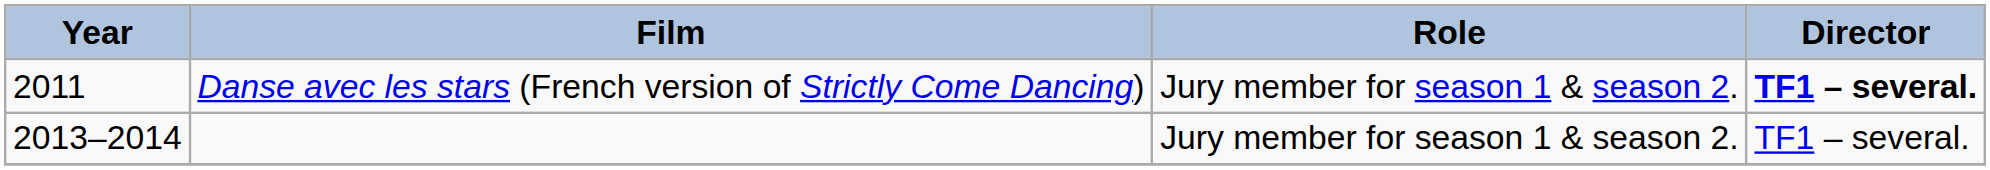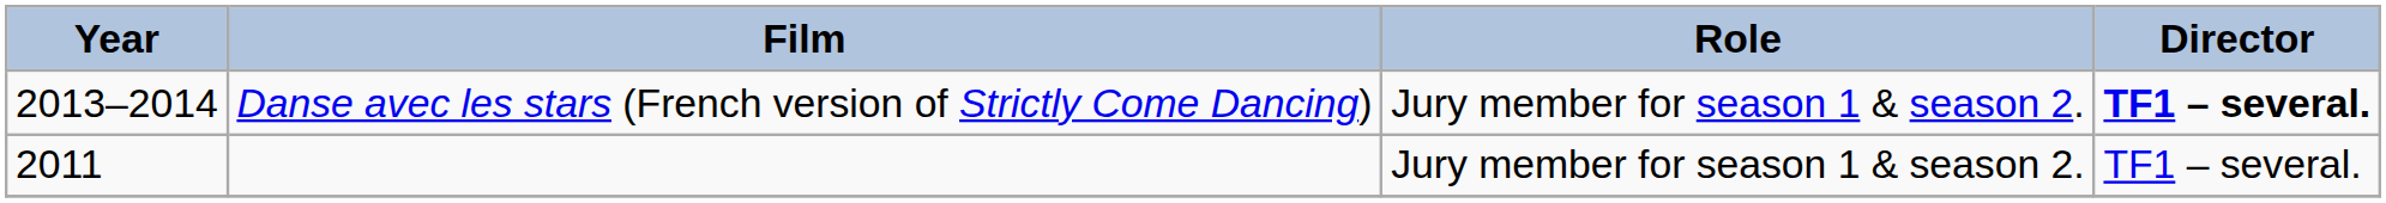row 2 | Year: 2011 -> 2013–2014
row 3 | Year: 2013–2014 -> 2011
